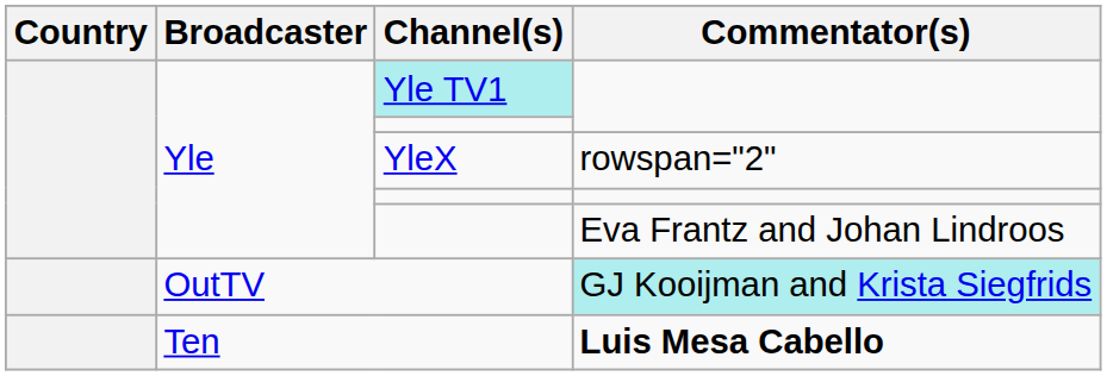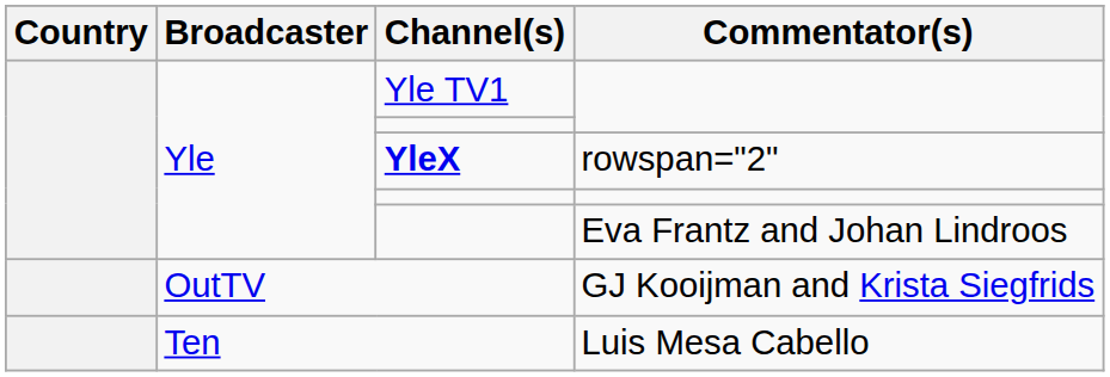Yle TV1 | Channel(s): paleturquoise background -> no background
YleX | Channel(s): normal -> bold
OutTV | Commentator(s): paleturquoise background -> no background
Ten | Commentator(s): bold -> normal
